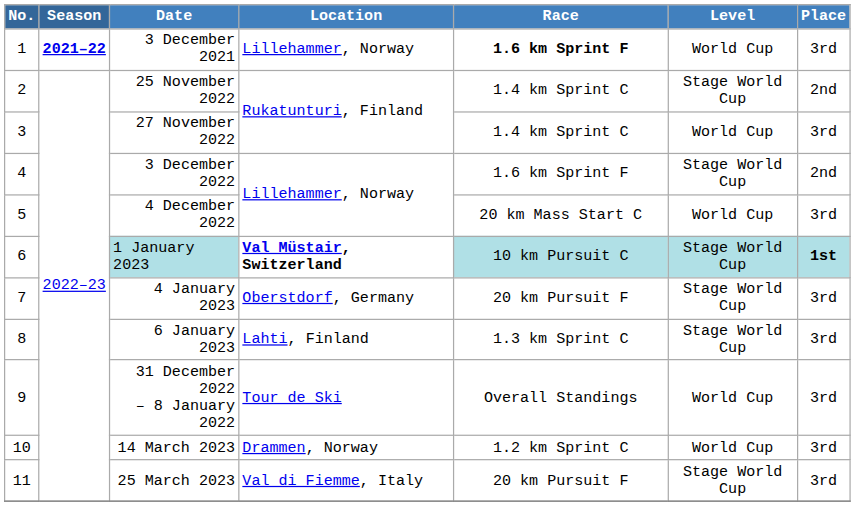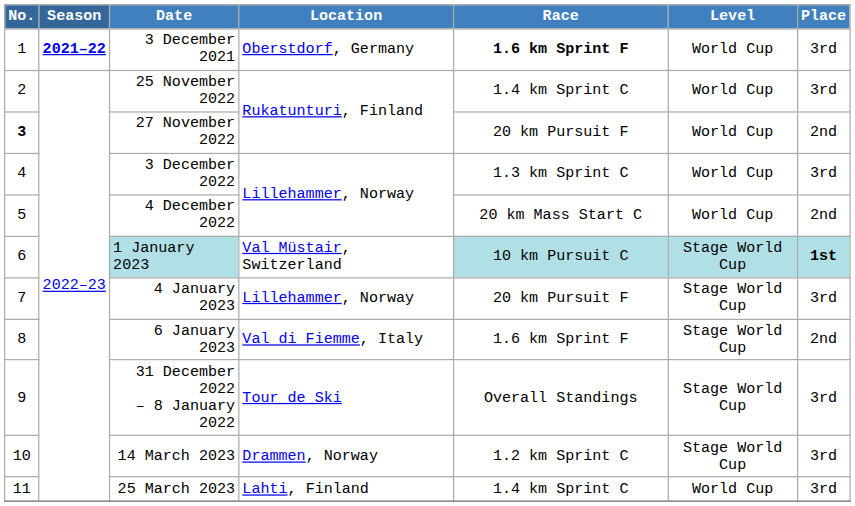3 December 2021 | Location: Lillehammer, Norway -> Oberstdorf, Germany
25 November 2022 | Level: Stage World Cup -> World Cup
25 November 2022 | Place: 2nd -> 3rd
27 November 2022 | No.: normal -> bold
27 November 2022 | Race: 1.4 km Sprint C -> 20 km Pursuit F
27 November 2022 | Place: 3rd -> 2nd
3 December 2022 | Race: 1.6 km Sprint F -> 1.3 km Sprint C
3 December 2022 | Level: Stage World Cup -> World Cup
3 December 2022 | Place: 2nd -> 3rd
4 December 2022 | Place: 3rd -> 2nd
1 January 2023 | Location: bold -> normal
4 January 2023 | Location: Oberstdorf, Germany -> Lillehammer, Norway
6 January 2023 | Location: Lahti, Finland -> Val di Fiemme, Italy
6 January 2023 | Race: 1.3 km Sprint C -> 1.6 km Sprint F
6 January 2023 | Place: 3rd -> 2nd
31 December 2022 – 8 January 2022 | Level: World Cup -> Stage World Cup
14 March 2023 | Level: World Cup -> Stage World Cup
25 March 2023 | Location: Val di Fiemme, Italy -> Lahti, Finland
25 March 2023 | Race: 20 km Pursuit F -> 1.4 km Sprint C
25 March 2023 | Level: Stage World Cup -> World Cup
